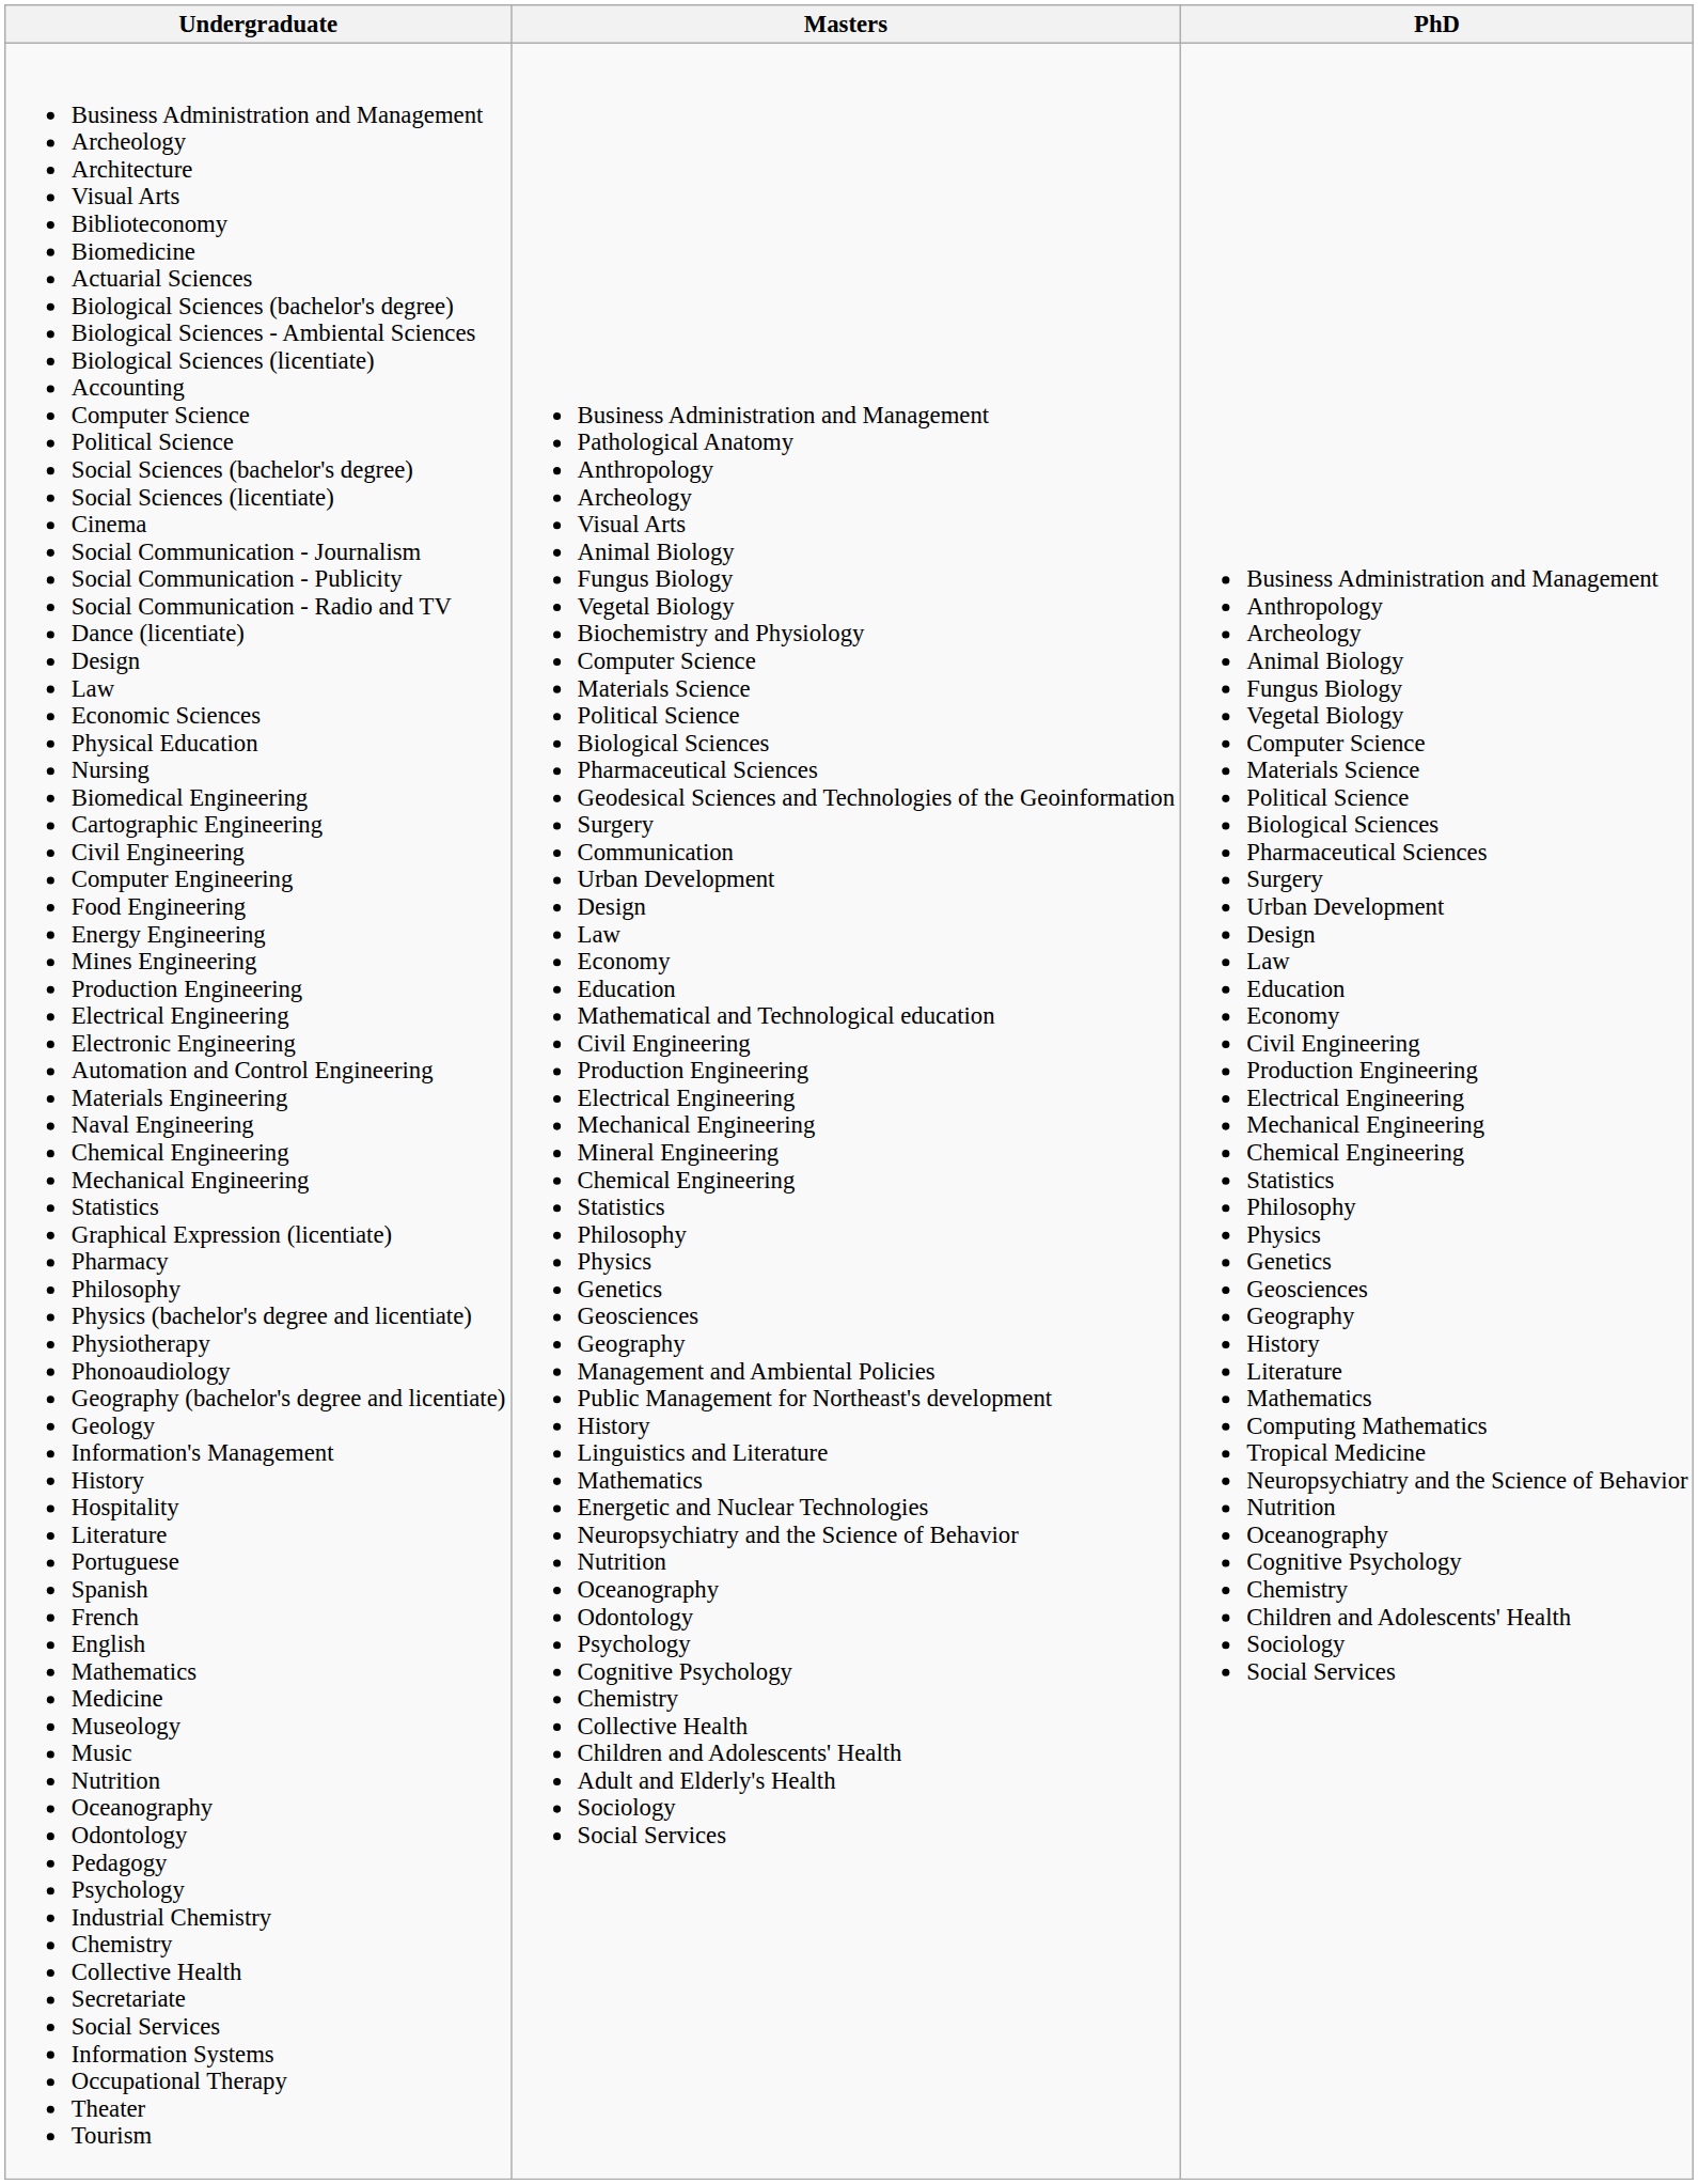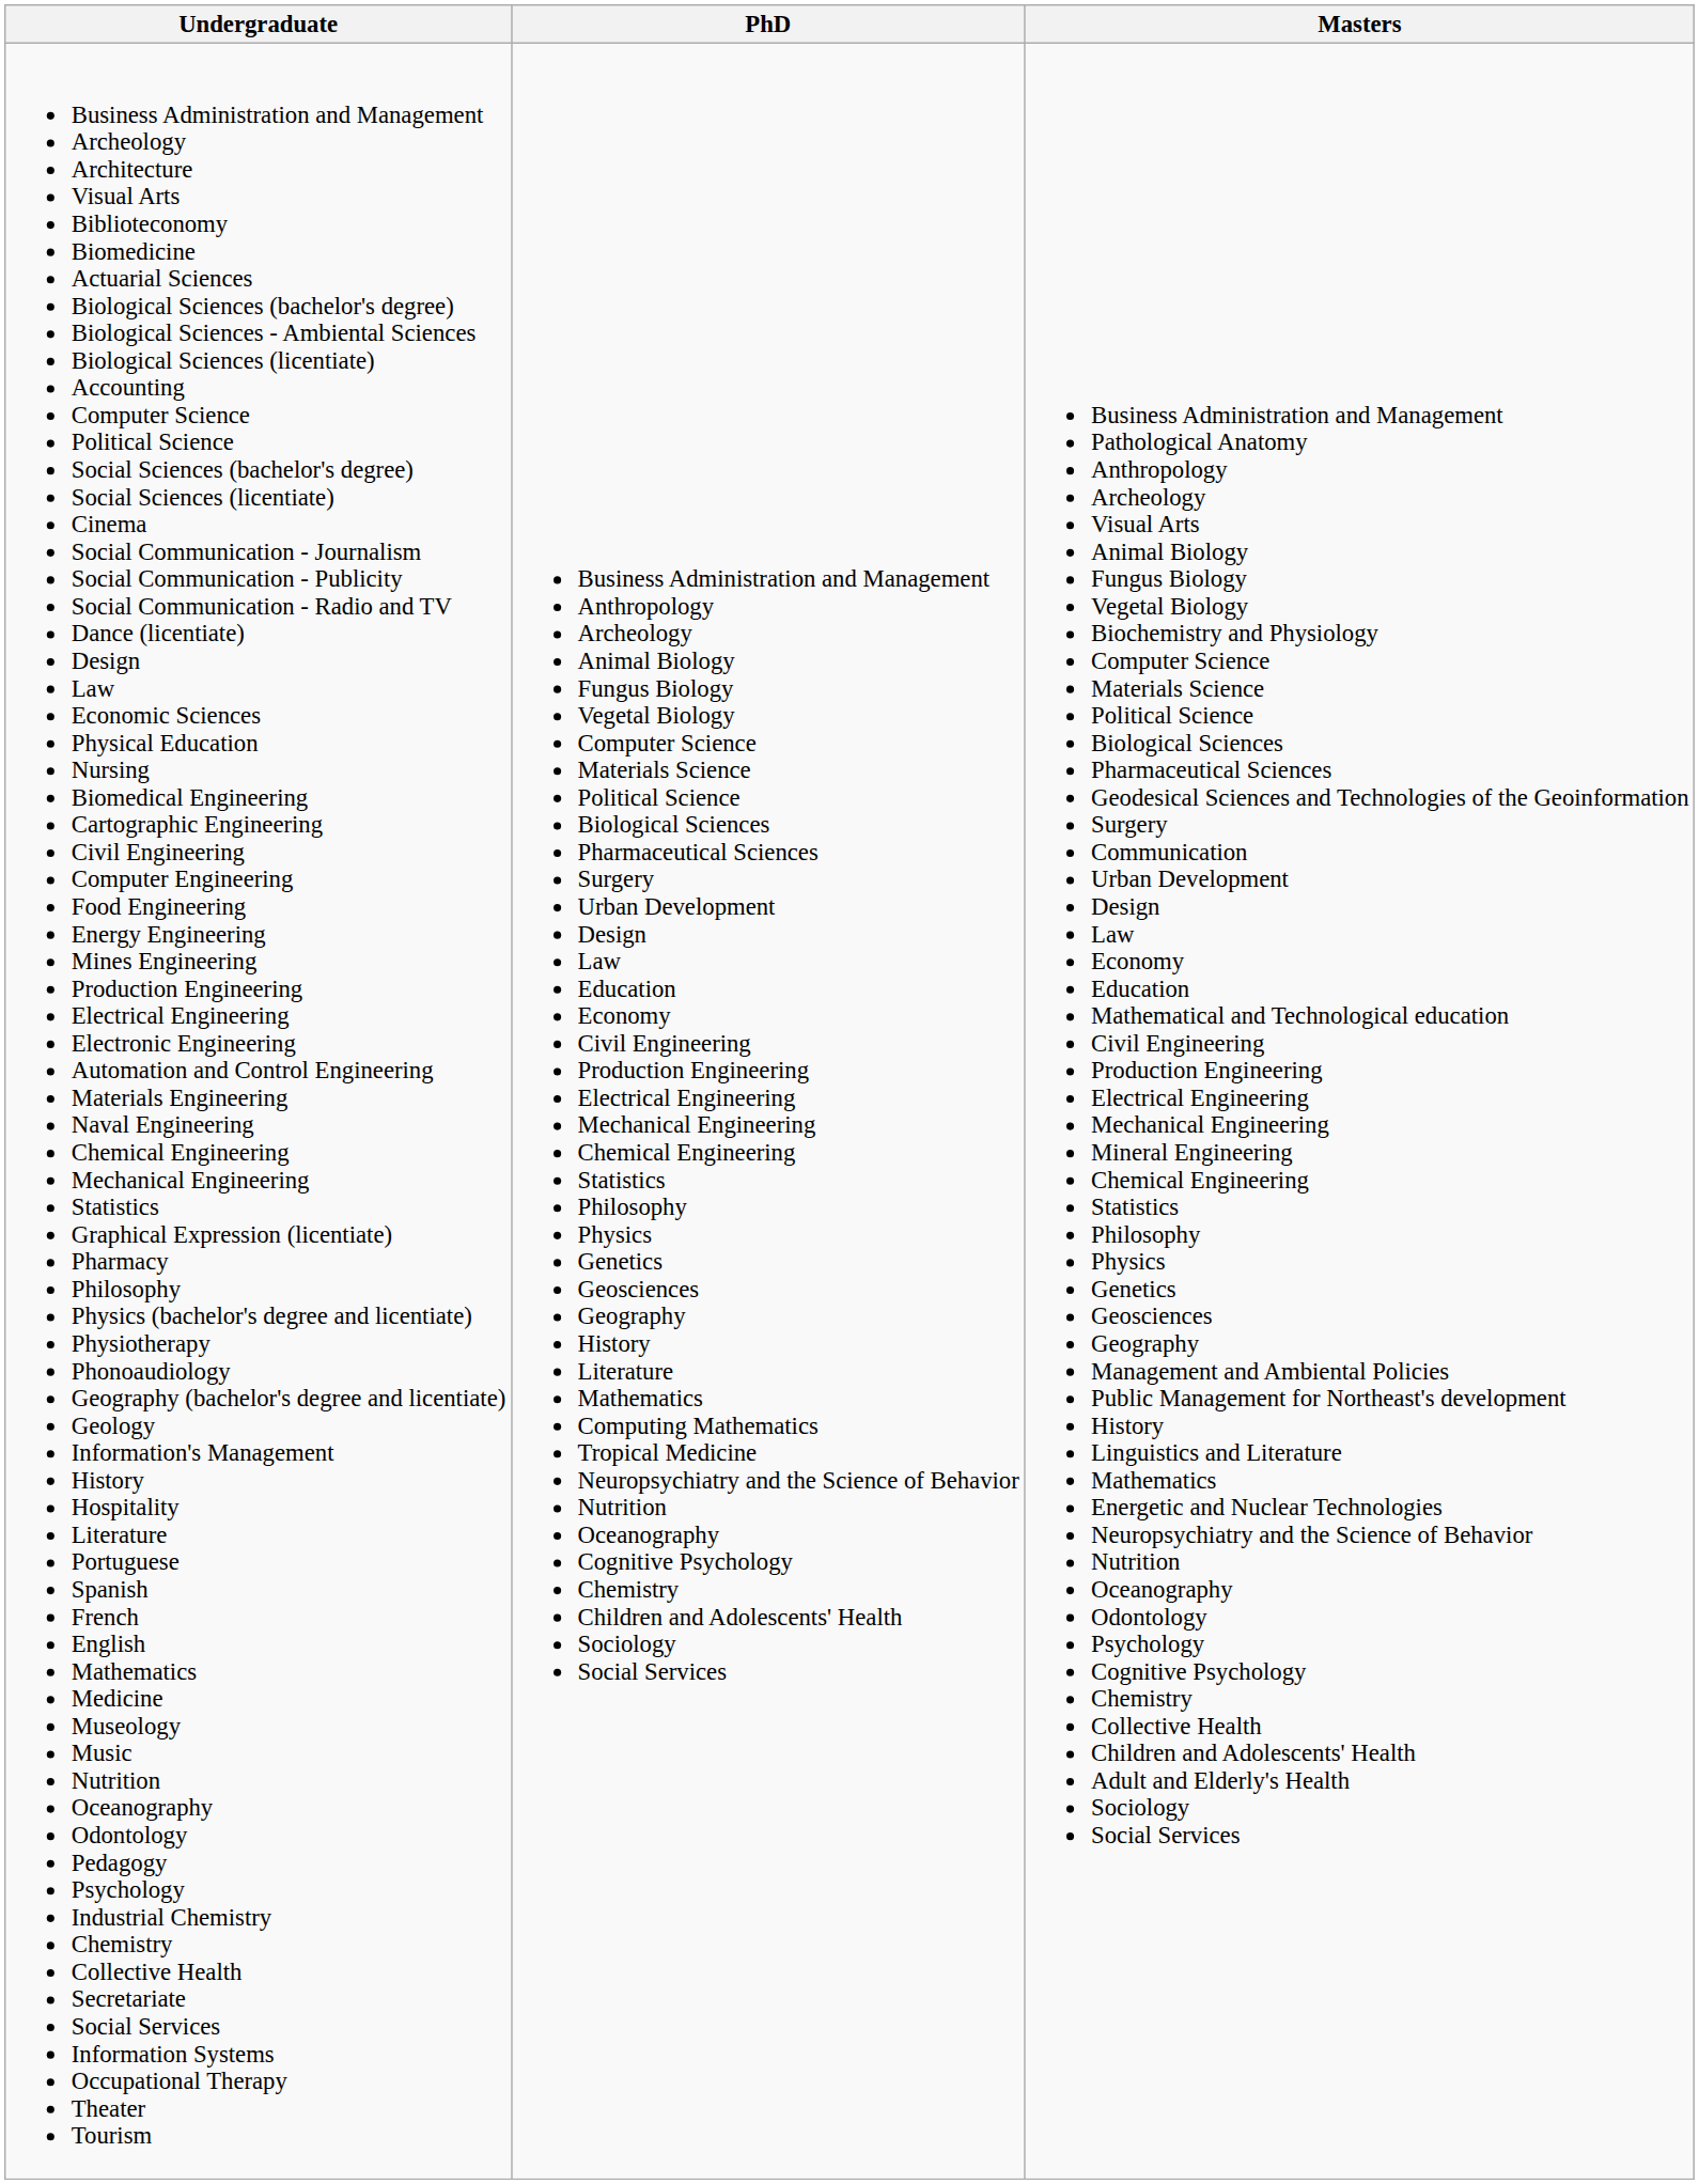columns swapped: Masters <-> PhD
